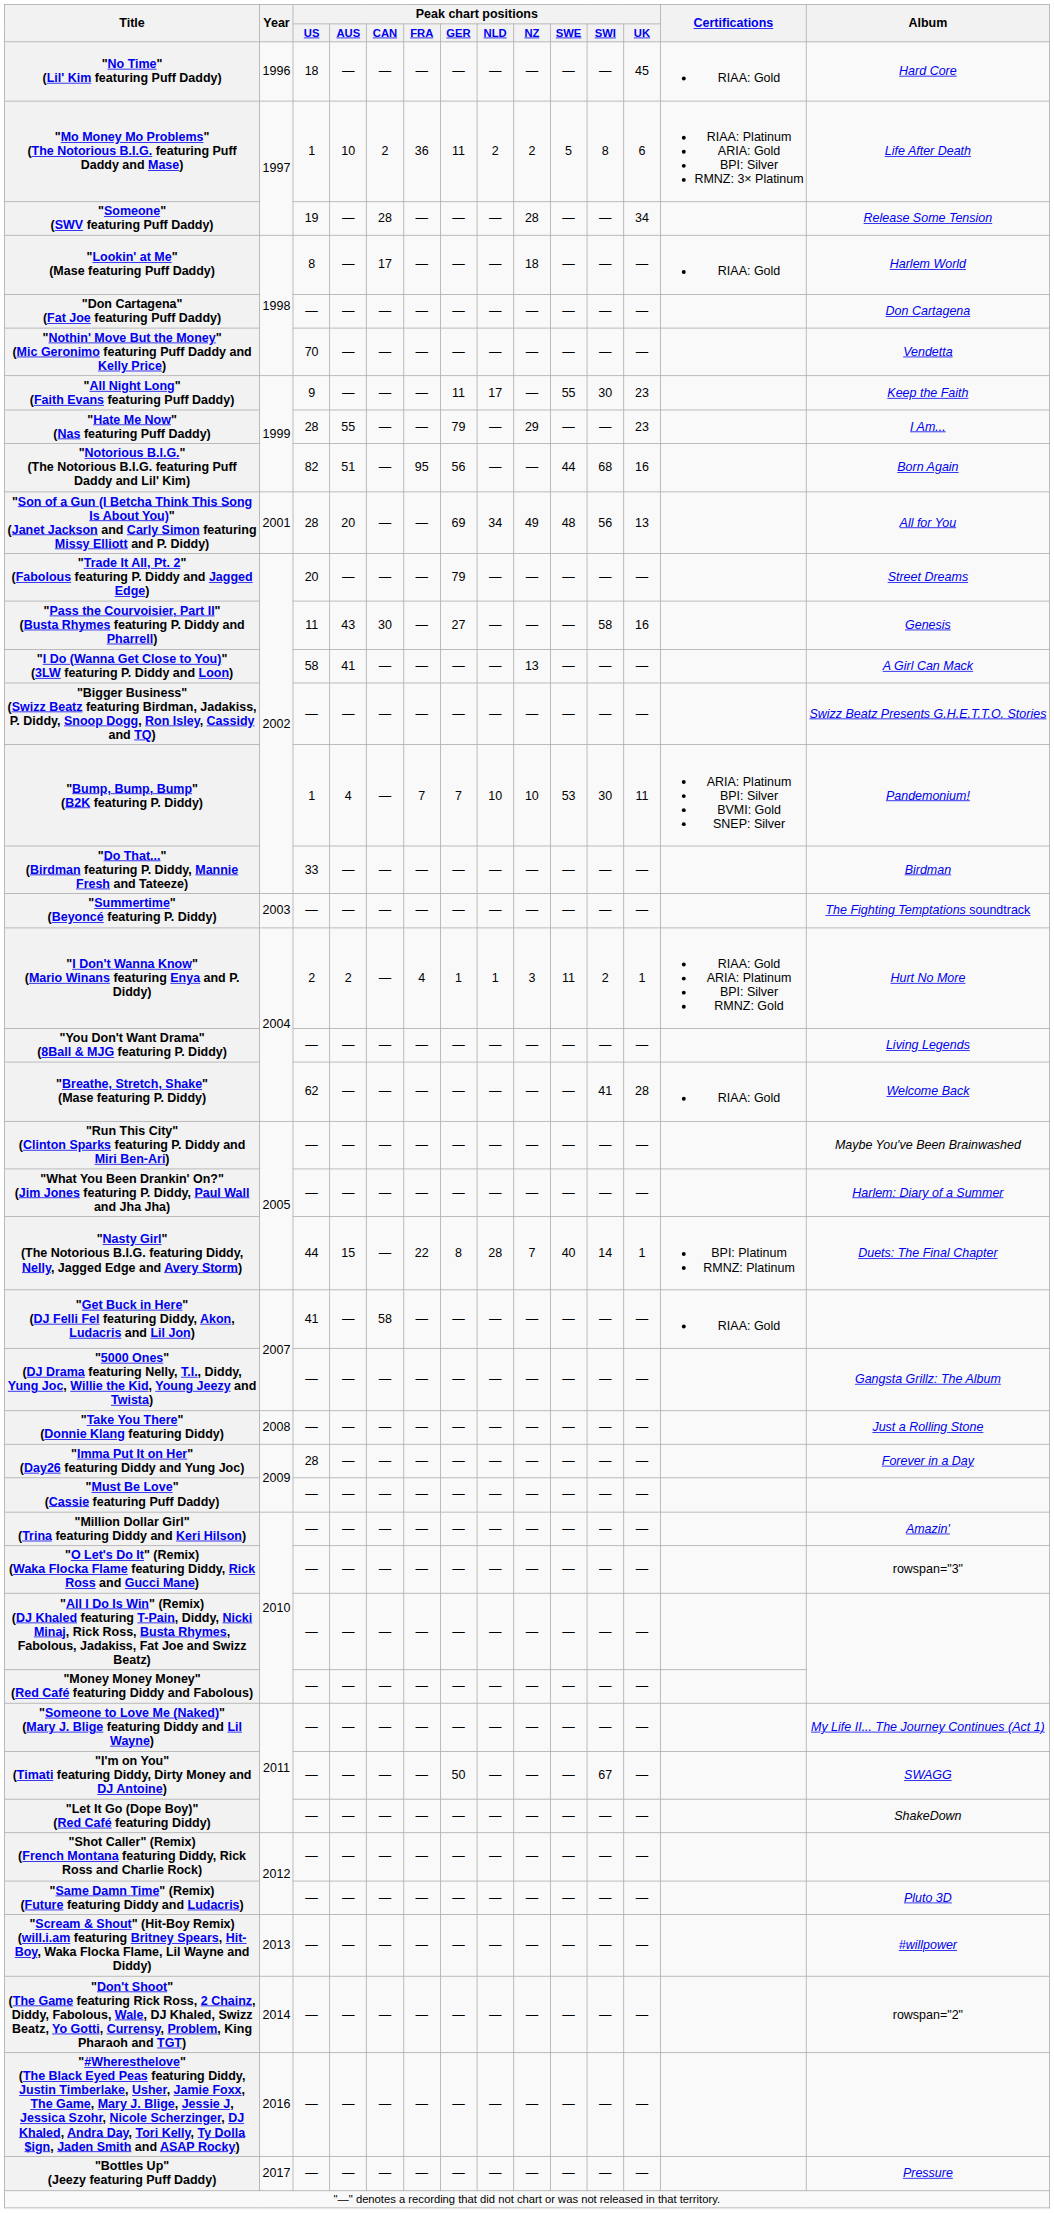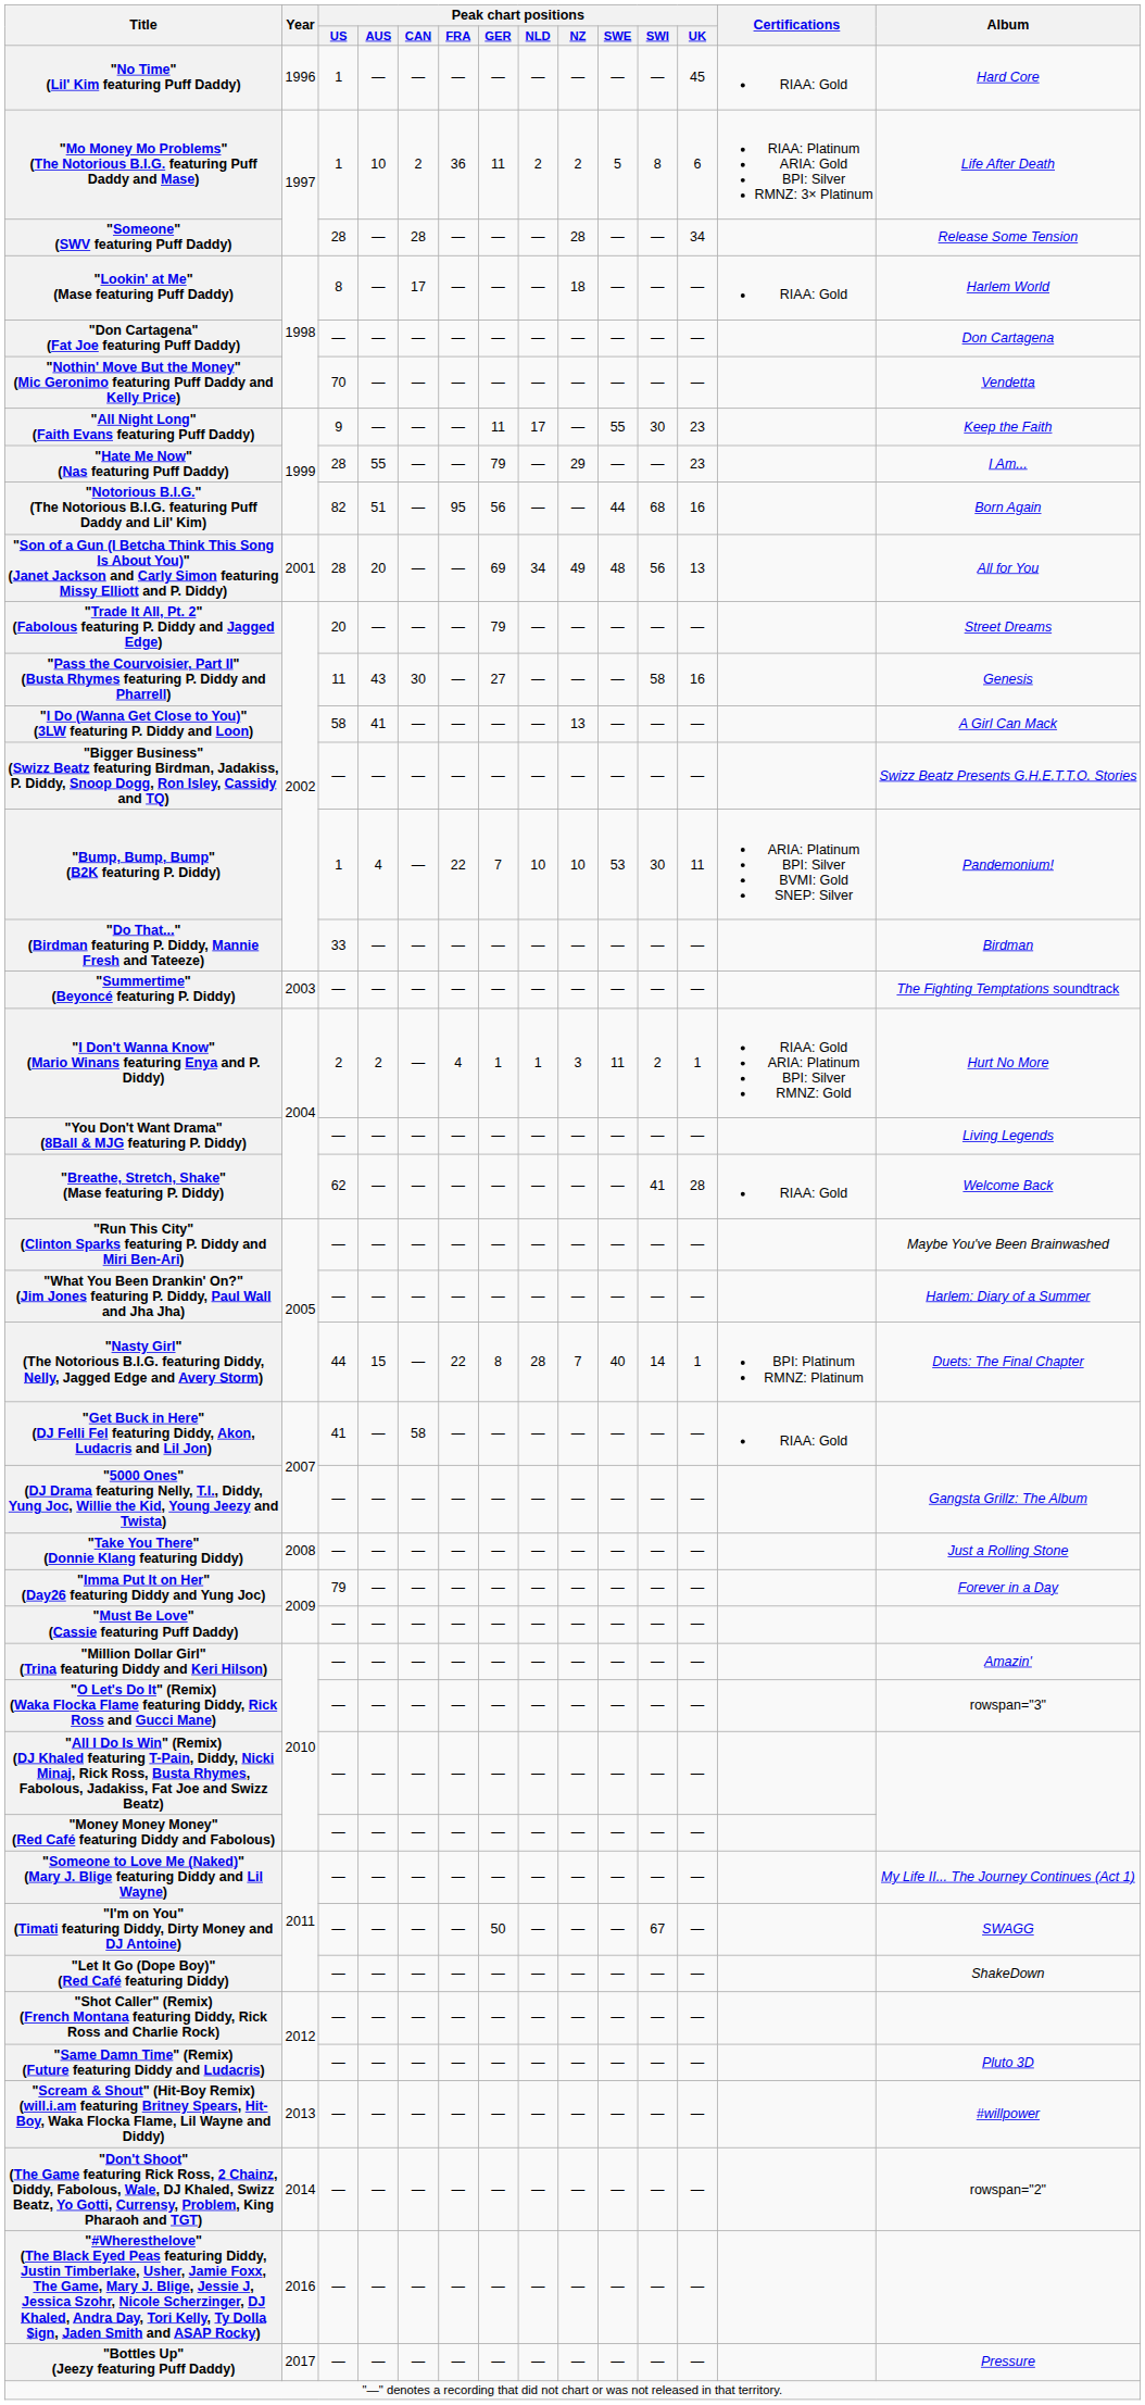"No Time" (Lil' Kim featuring Puff Daddy) | Peak chart positions / US: 18 -> 1
"Someone" (SWV featuring Puff Daddy) | Peak chart positions / US: 19 -> 28
"Bump, Bump, Bump" (B2K featuring P. Diddy) | Peak chart positions / FRA: 7 -> 22
"Imma Put It on Her" (Day26 featuring Diddy and Yung Joc) | Peak chart positions / US: 28 -> 79
